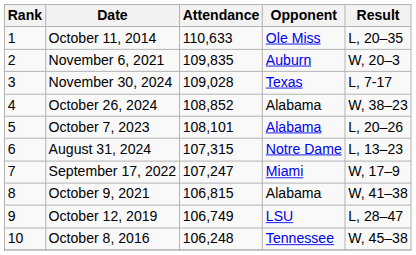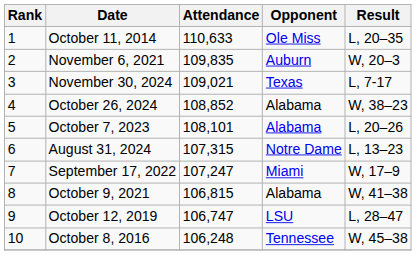November 30, 2024 | Attendance: 109,028 -> 109,021
October 12, 2019 | Attendance: 106,749 -> 106,747
